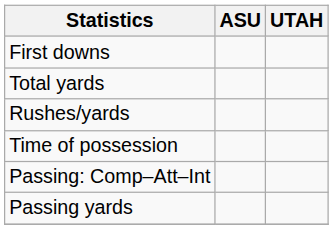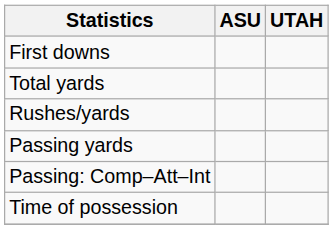rows swapped: Passing yards <-> Time of possession
